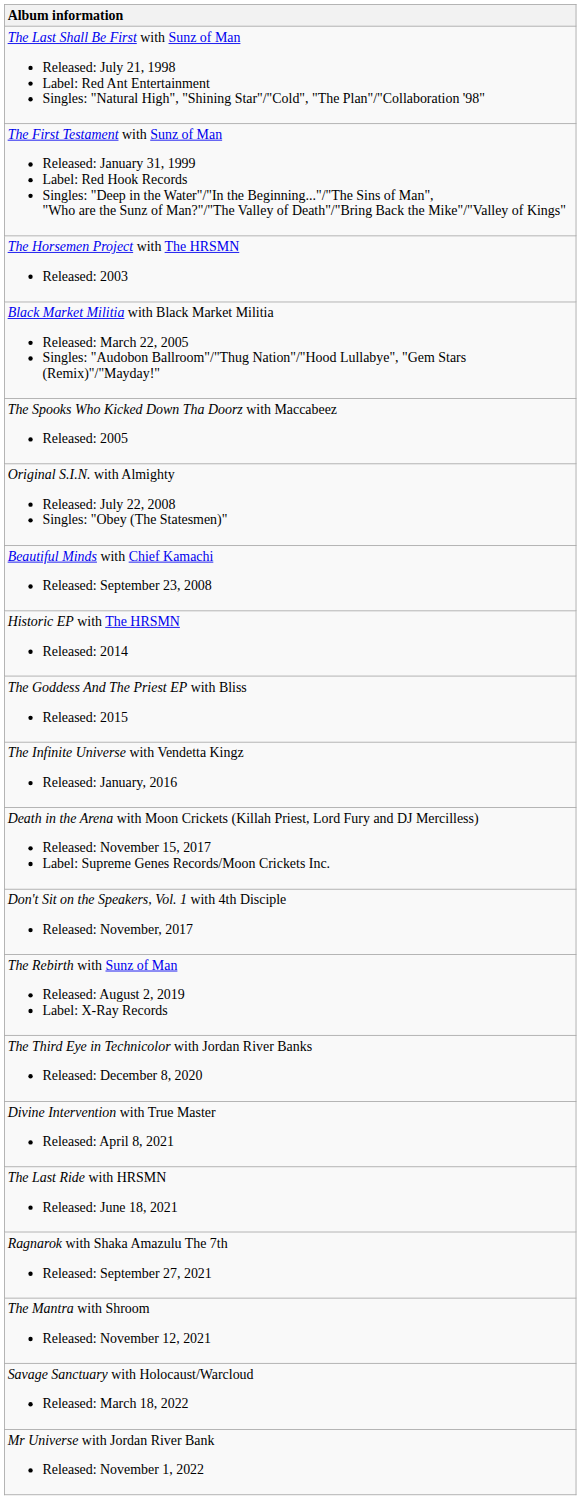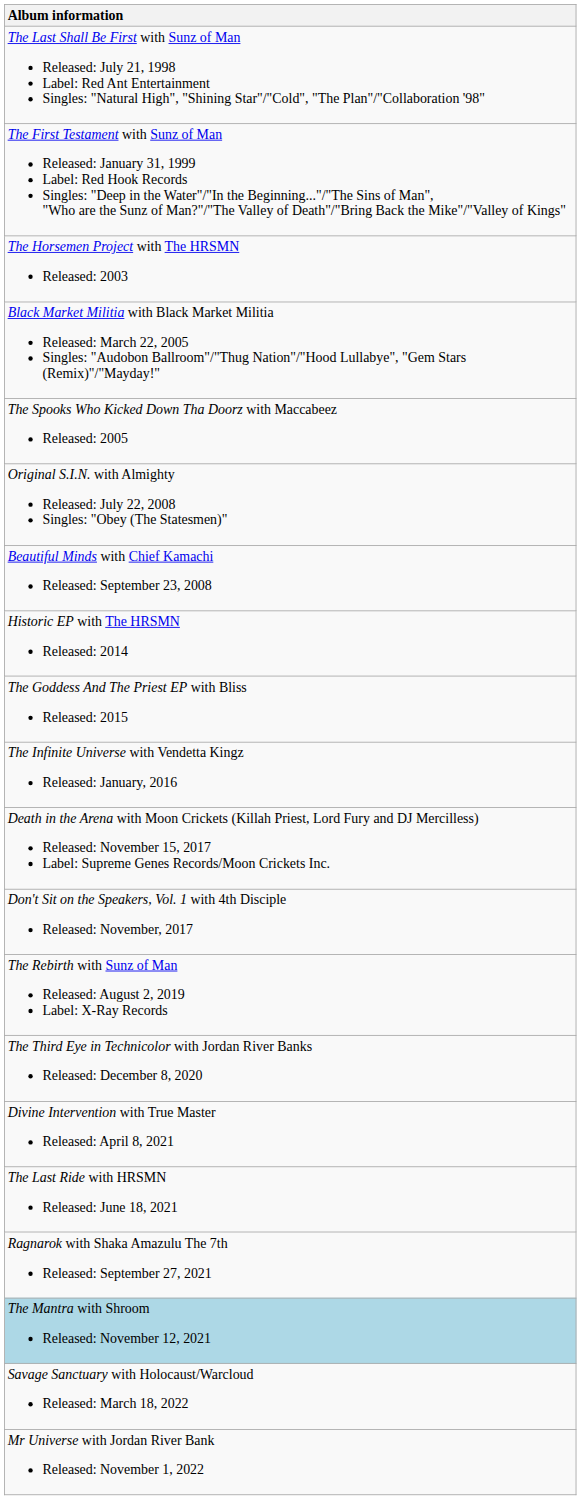row 19 | column 1: no background -> lightblue background
